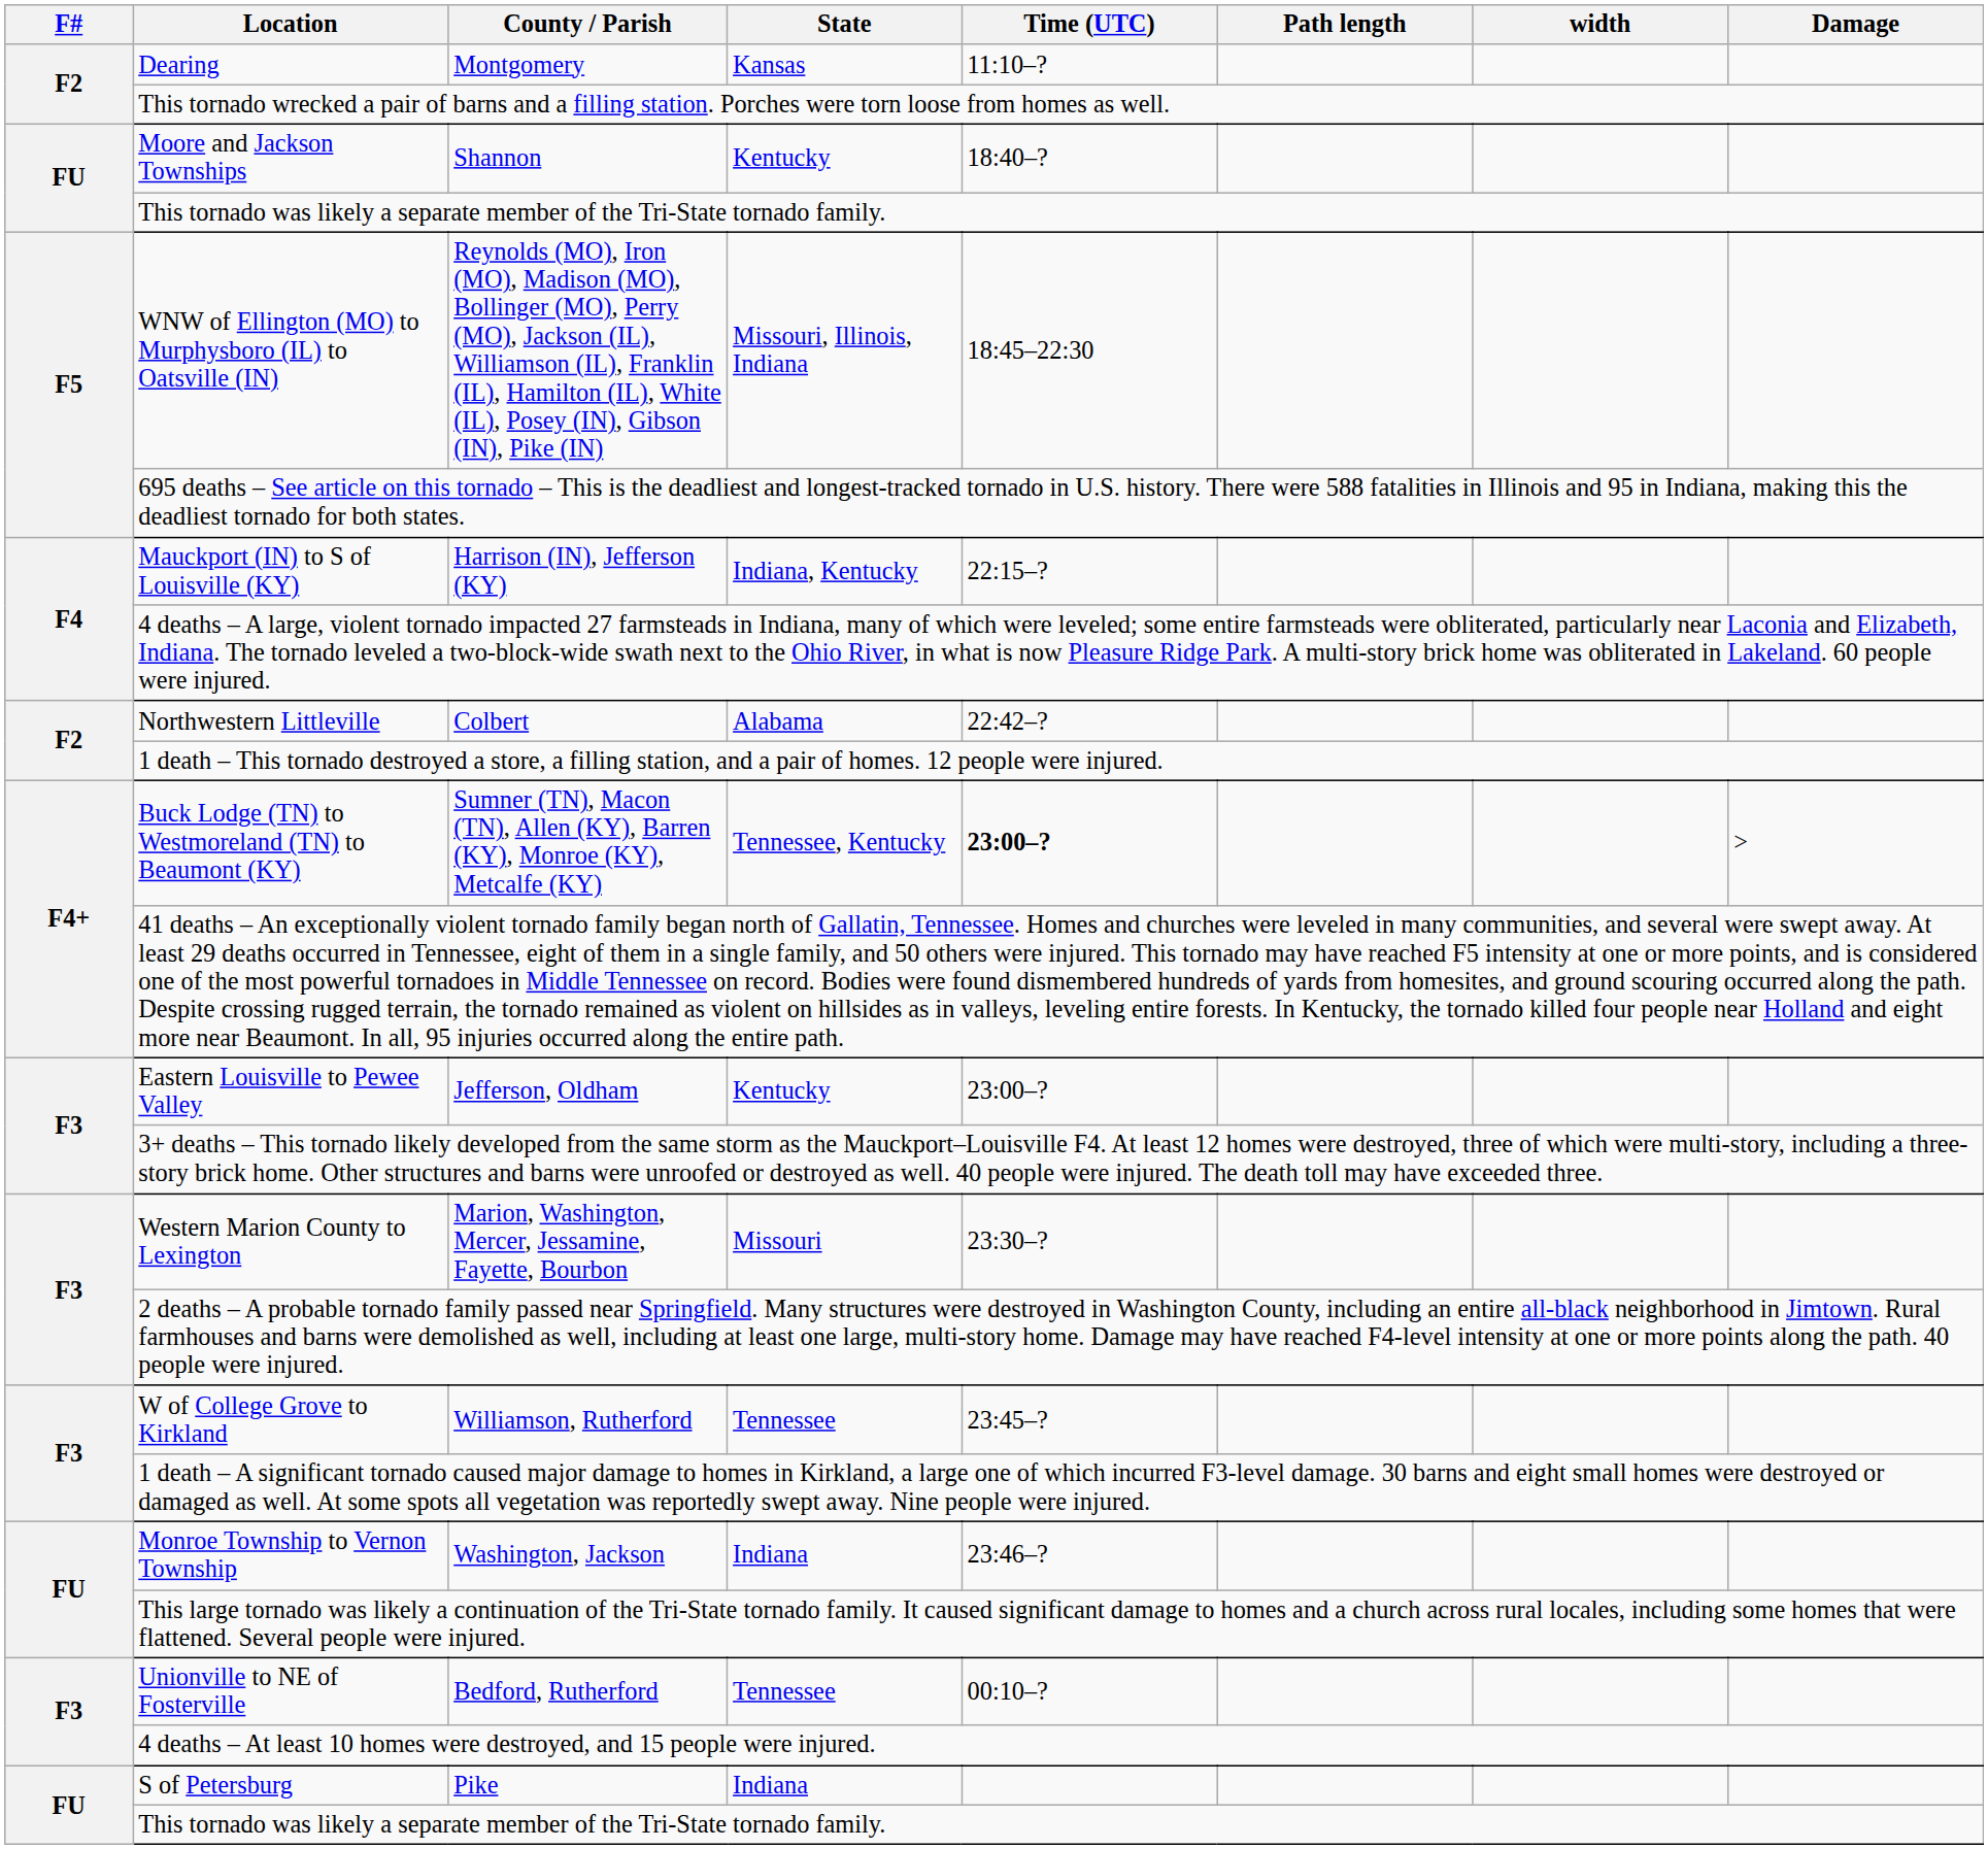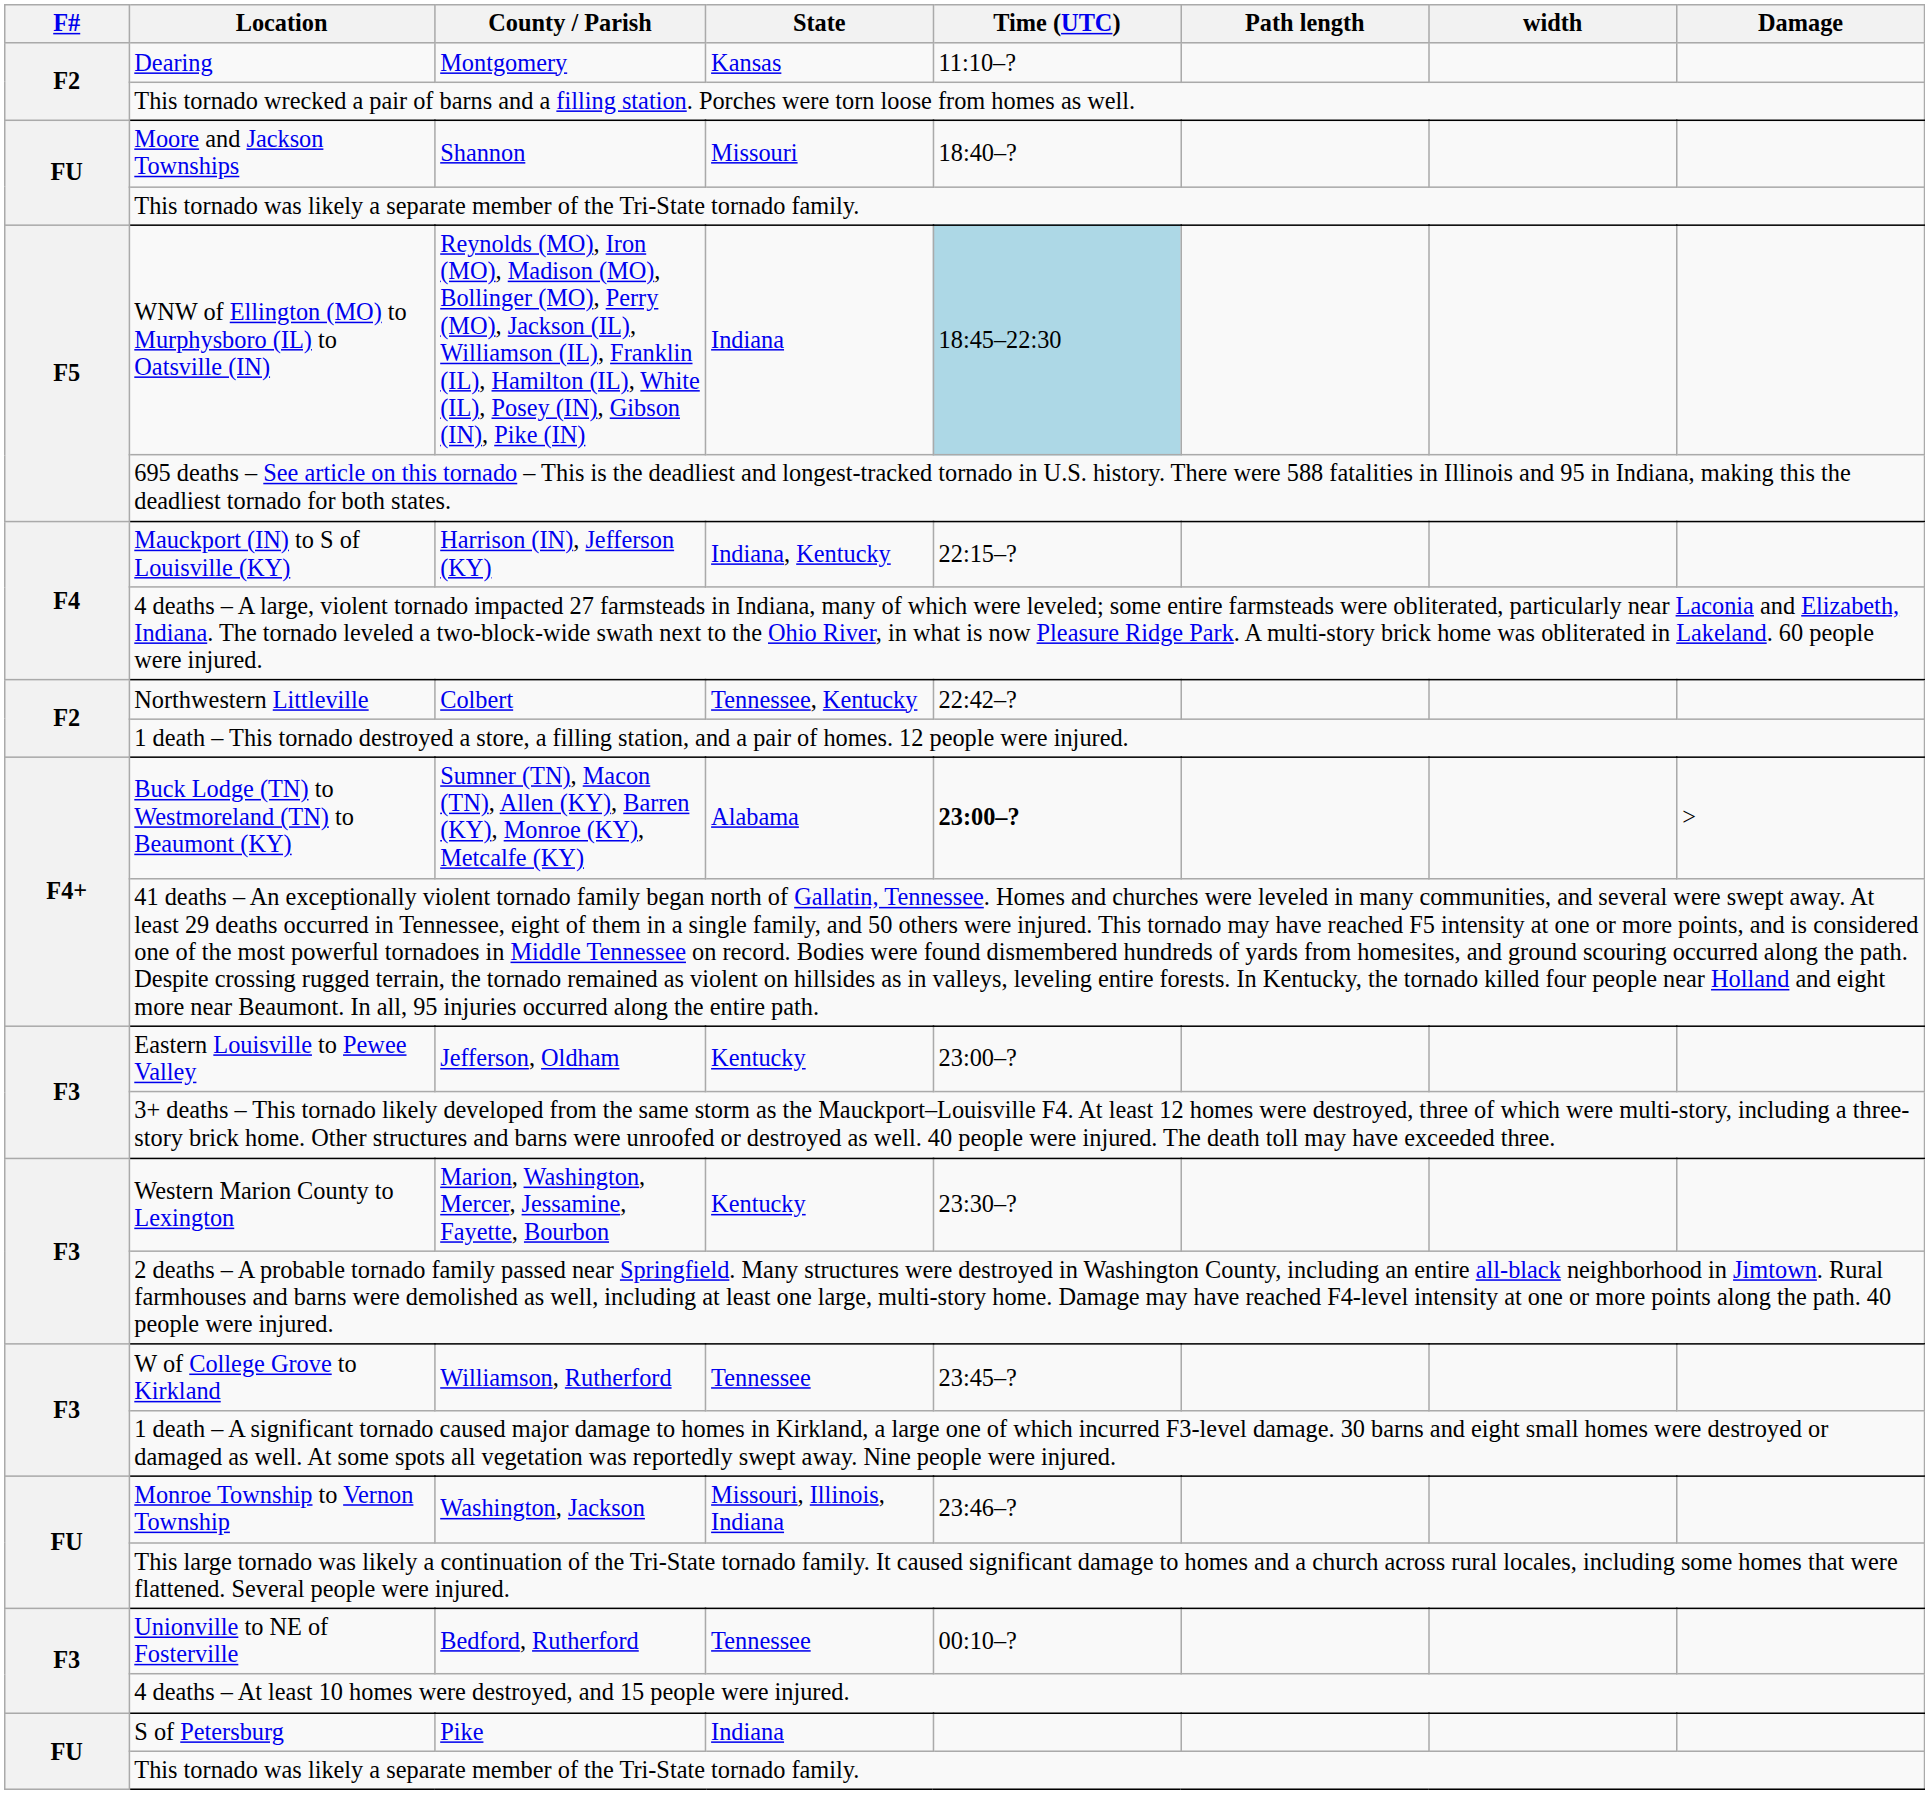Moore and Jackson Townships | State: Kentucky -> Missouri
WNW of Ellington (MO) to Murphysboro (IL) to Oatsville (IN) | State: Missouri, Illinois, Indiana -> Indiana
WNW of Ellington (MO) to Murphysboro (IL) to Oatsville (IN) | Time (UTC): no background -> lightblue background
Northwestern Littleville | State: Alabama -> Tennessee, Kentucky
Buck Lodge (TN) to Westmoreland (TN) to Beaumont (KY) | State: Tennessee, Kentucky -> Alabama
Western Marion County to Lexington | State: Missouri -> Kentucky
Monroe Township to Vernon Township | State: Indiana -> Missouri, Illinois, Indiana
